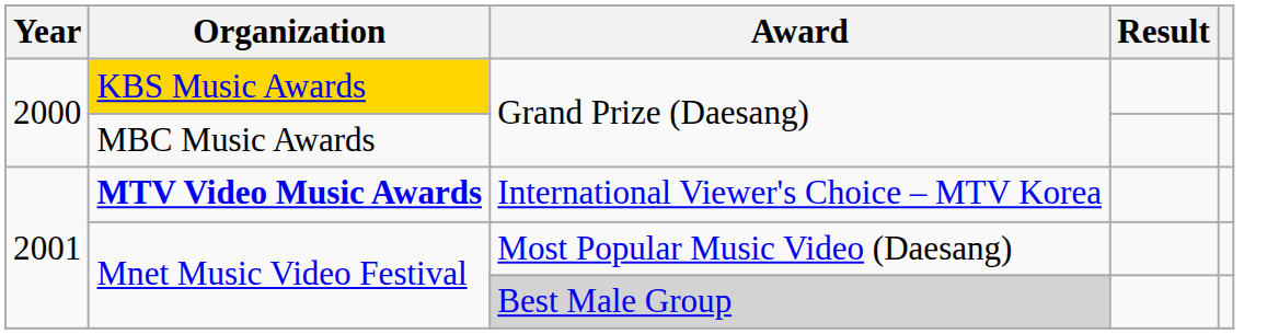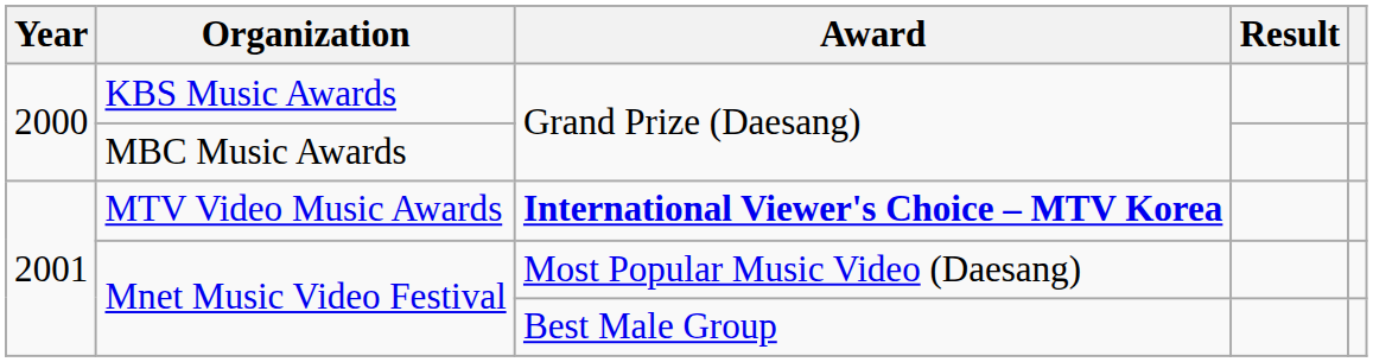KBS Music Awards | Organization: gold background -> no background
MTV Video Music Awards | Organization: bold -> normal
MTV Video Music Awards | Award: normal -> bold
Mnet Music Video Festival / Best Male Group | Award: lightgrey background -> no background
